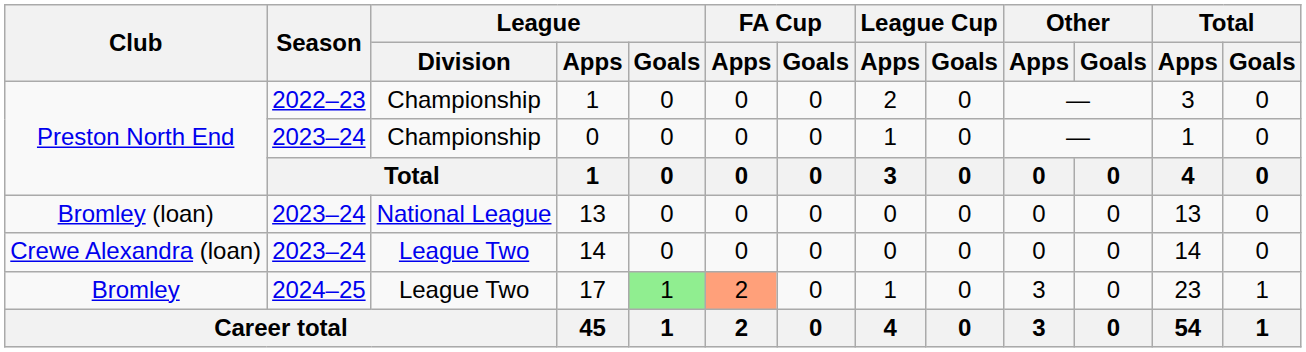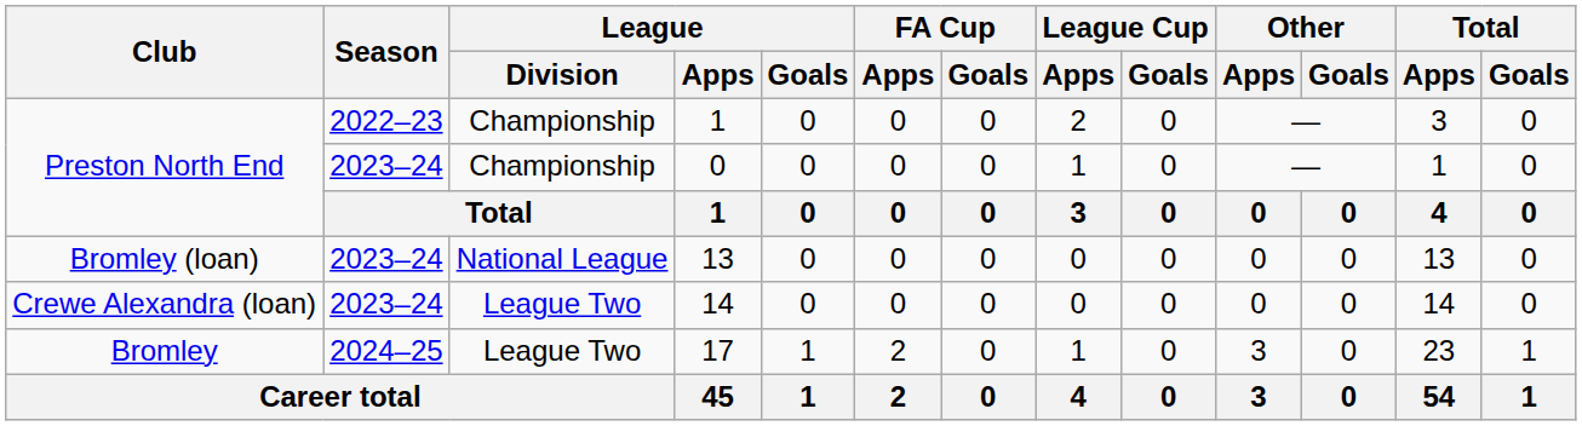17 | League / Goals: lightgreen background -> no background
17 | FA Cup / Apps: lightsalmon background -> no background
